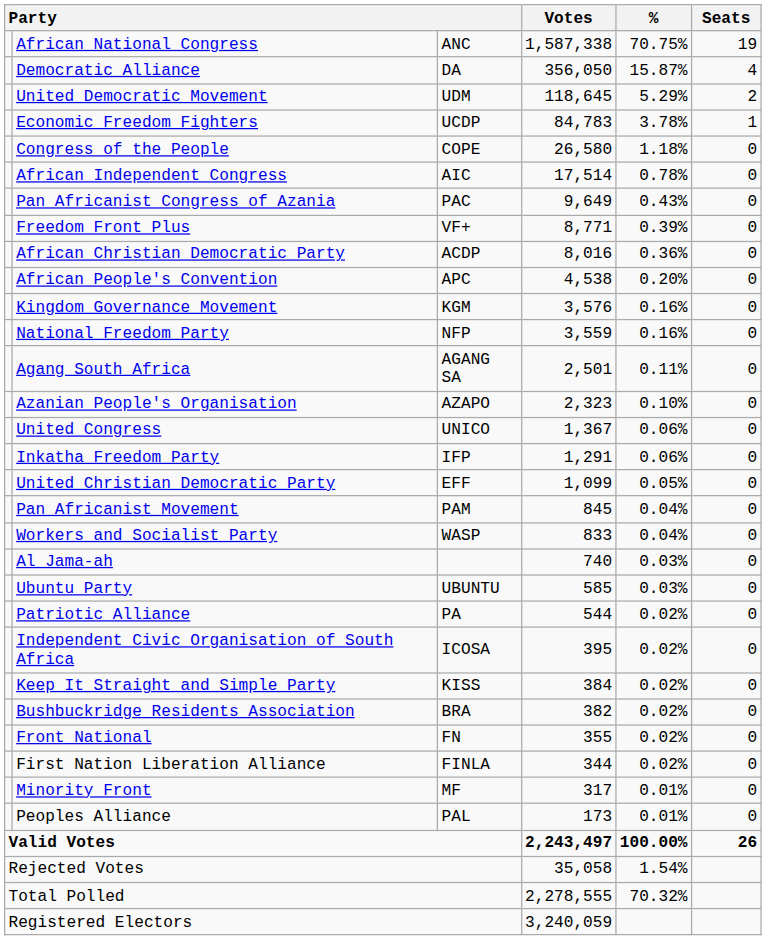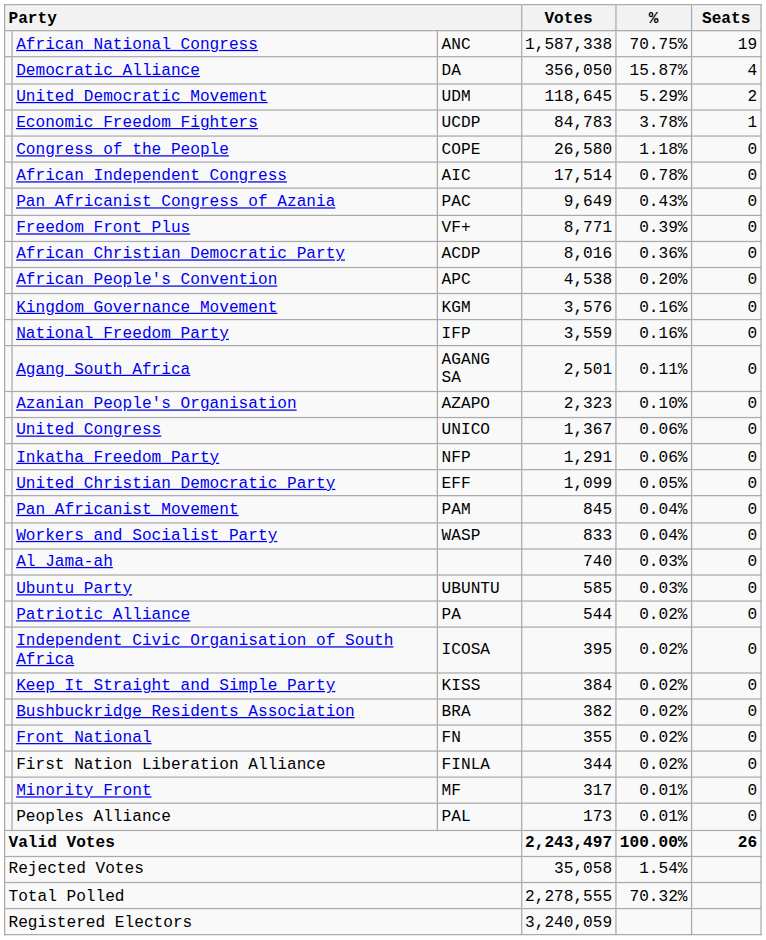National Freedom Party | column 3: NFP -> IFP
Inkatha Freedom Party | column 3: IFP -> NFP
